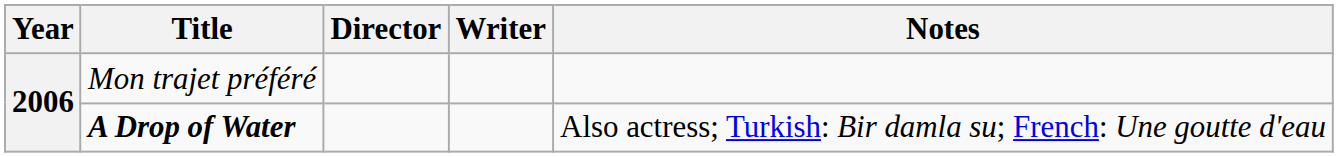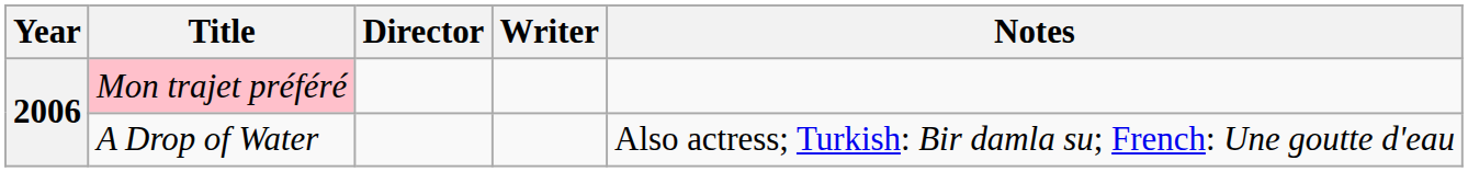Mon trajet préféré | Title: no background -> pink background
A Drop of Water | Title: bold -> normal
